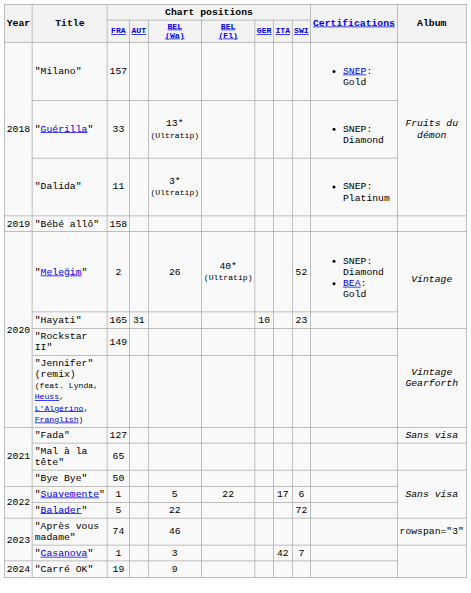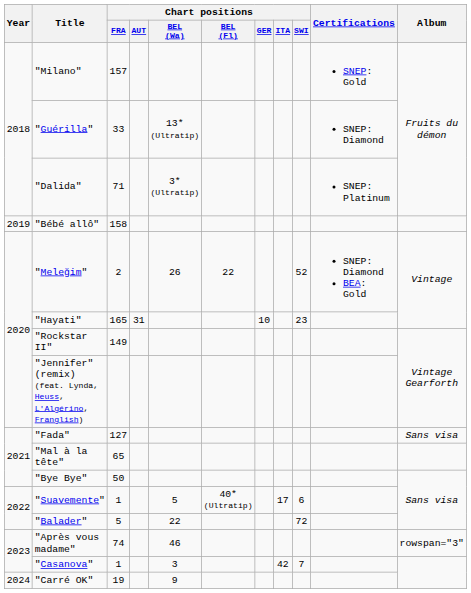"Dalida" | Chart positions / FRA: 11 -> 71
"Meleğim" | Chart positions / BEL (Fl): 40* (Ultratip) -> 22
"Suavemente" | Chart positions / BEL (Fl): 22 -> 40* (Ultratip)
